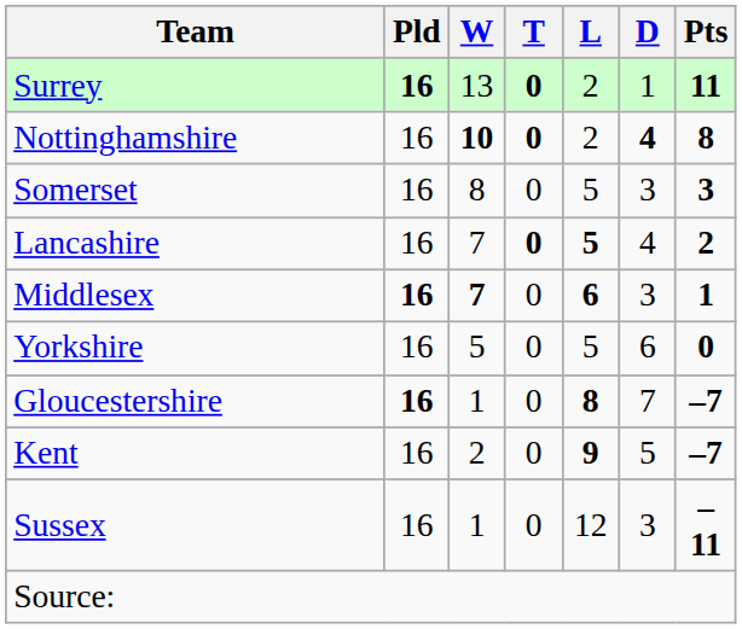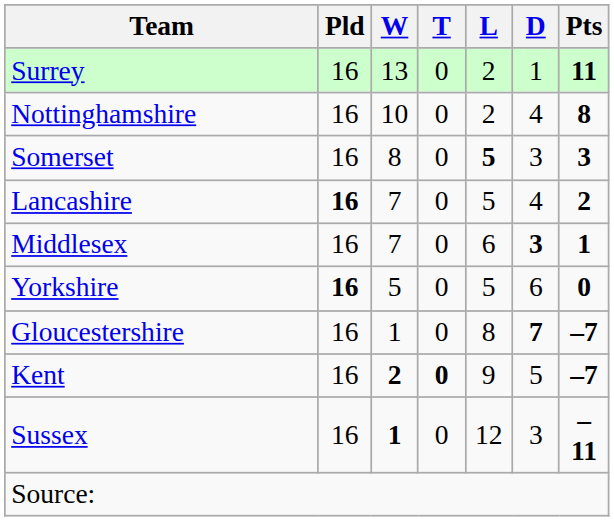Surrey | Pld: bold -> normal
Surrey | T: bold -> normal
Nottinghamshire | W: bold -> normal
Nottinghamshire | T: bold -> normal
Nottinghamshire | D: bold -> normal
Somerset | L: normal -> bold
Lancashire | Pld: normal -> bold
Lancashire | T: bold -> normal
Lancashire | L: bold -> normal
Middlesex | Pld: bold -> normal
Middlesex | W: bold -> normal
Middlesex | L: bold -> normal
Middlesex | D: normal -> bold
Yorkshire | Pld: normal -> bold
Gloucestershire | Pld: bold -> normal
Gloucestershire | L: bold -> normal
Gloucestershire | D: normal -> bold
Kent | W: normal -> bold
Kent | T: normal -> bold
Kent | L: bold -> normal
Sussex | W: normal -> bold
